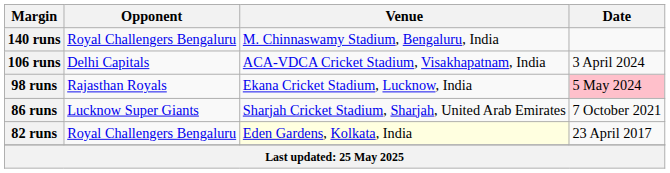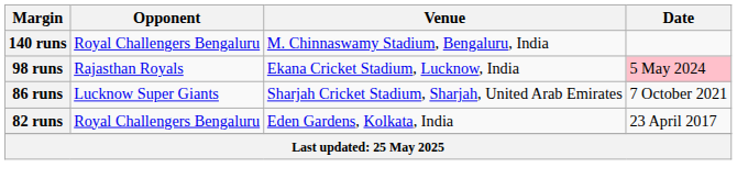- row: 106 runs | Delhi Capitals | ACA-VDCA Cricket Stadium, Visakhapatnam, India | 3 April 2024
82 runs | Venue: lightyellow background -> no background
